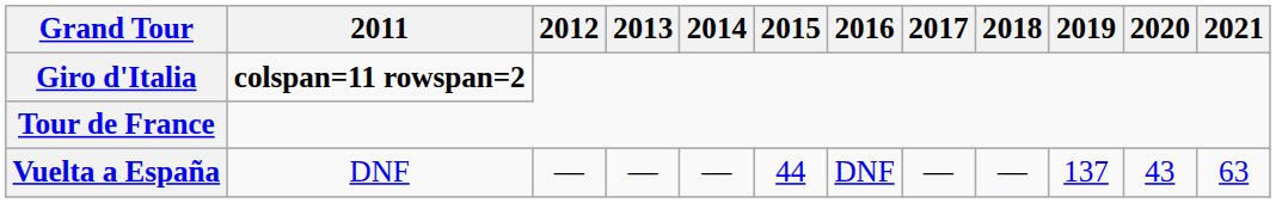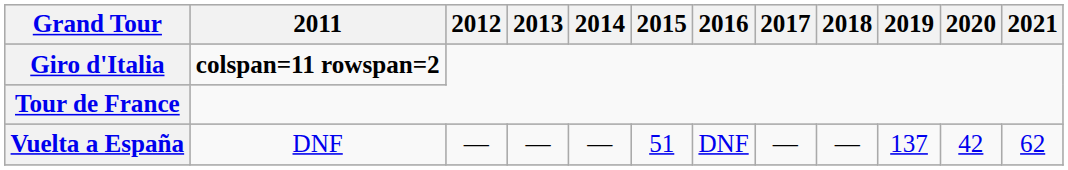Vuelta a España | 2015: 44 -> 51
Vuelta a España | 2020: 43 -> 42
Vuelta a España | 2021: 63 -> 62
